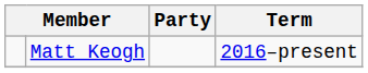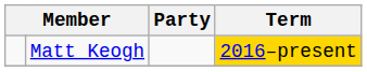Matt Keogh | Term: no background -> gold background
